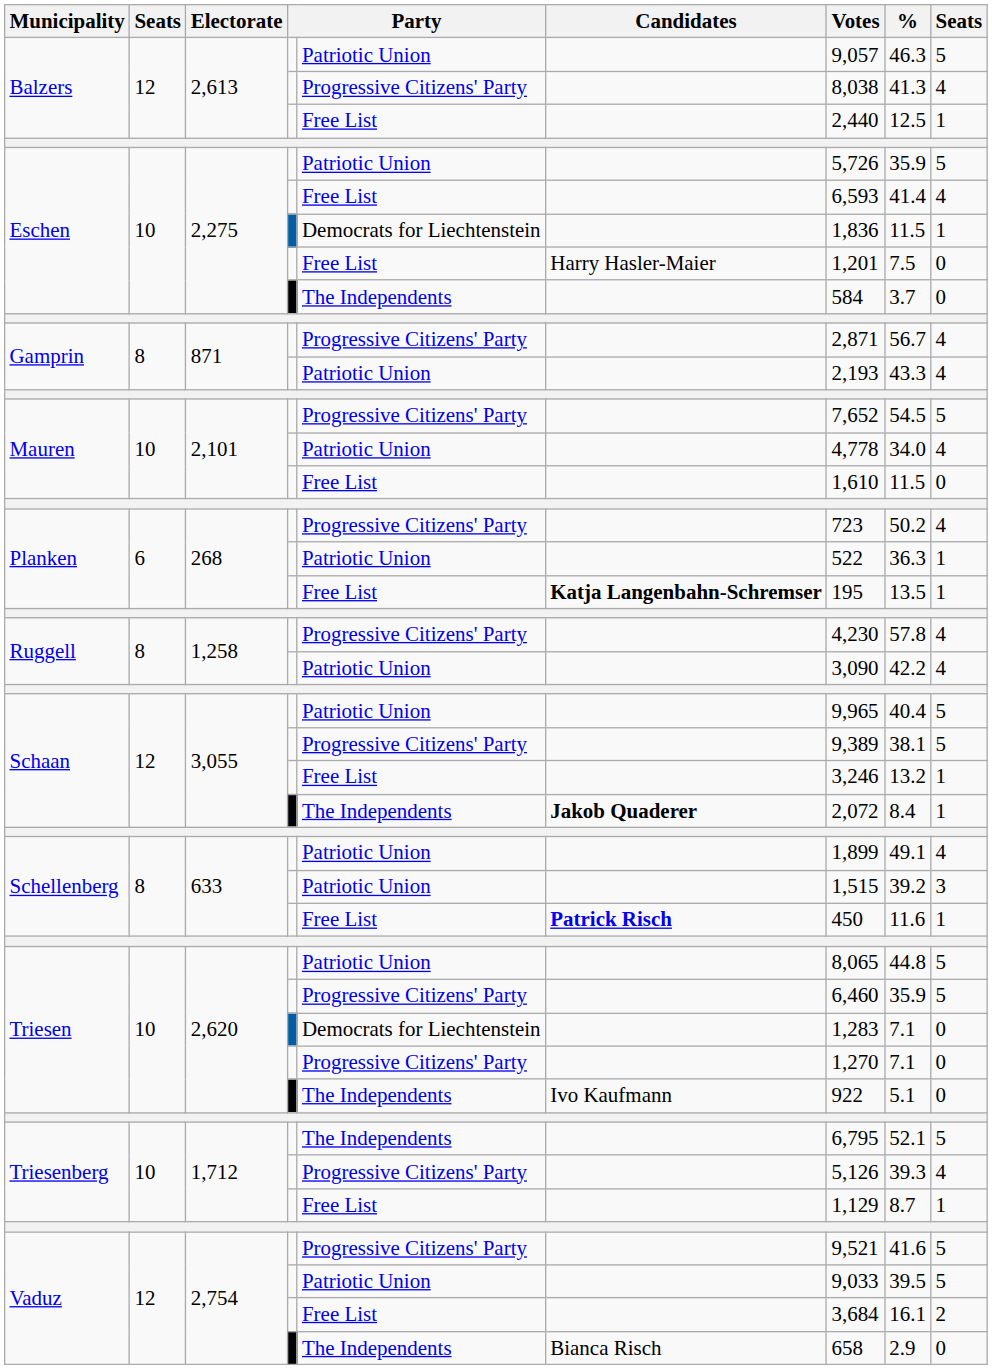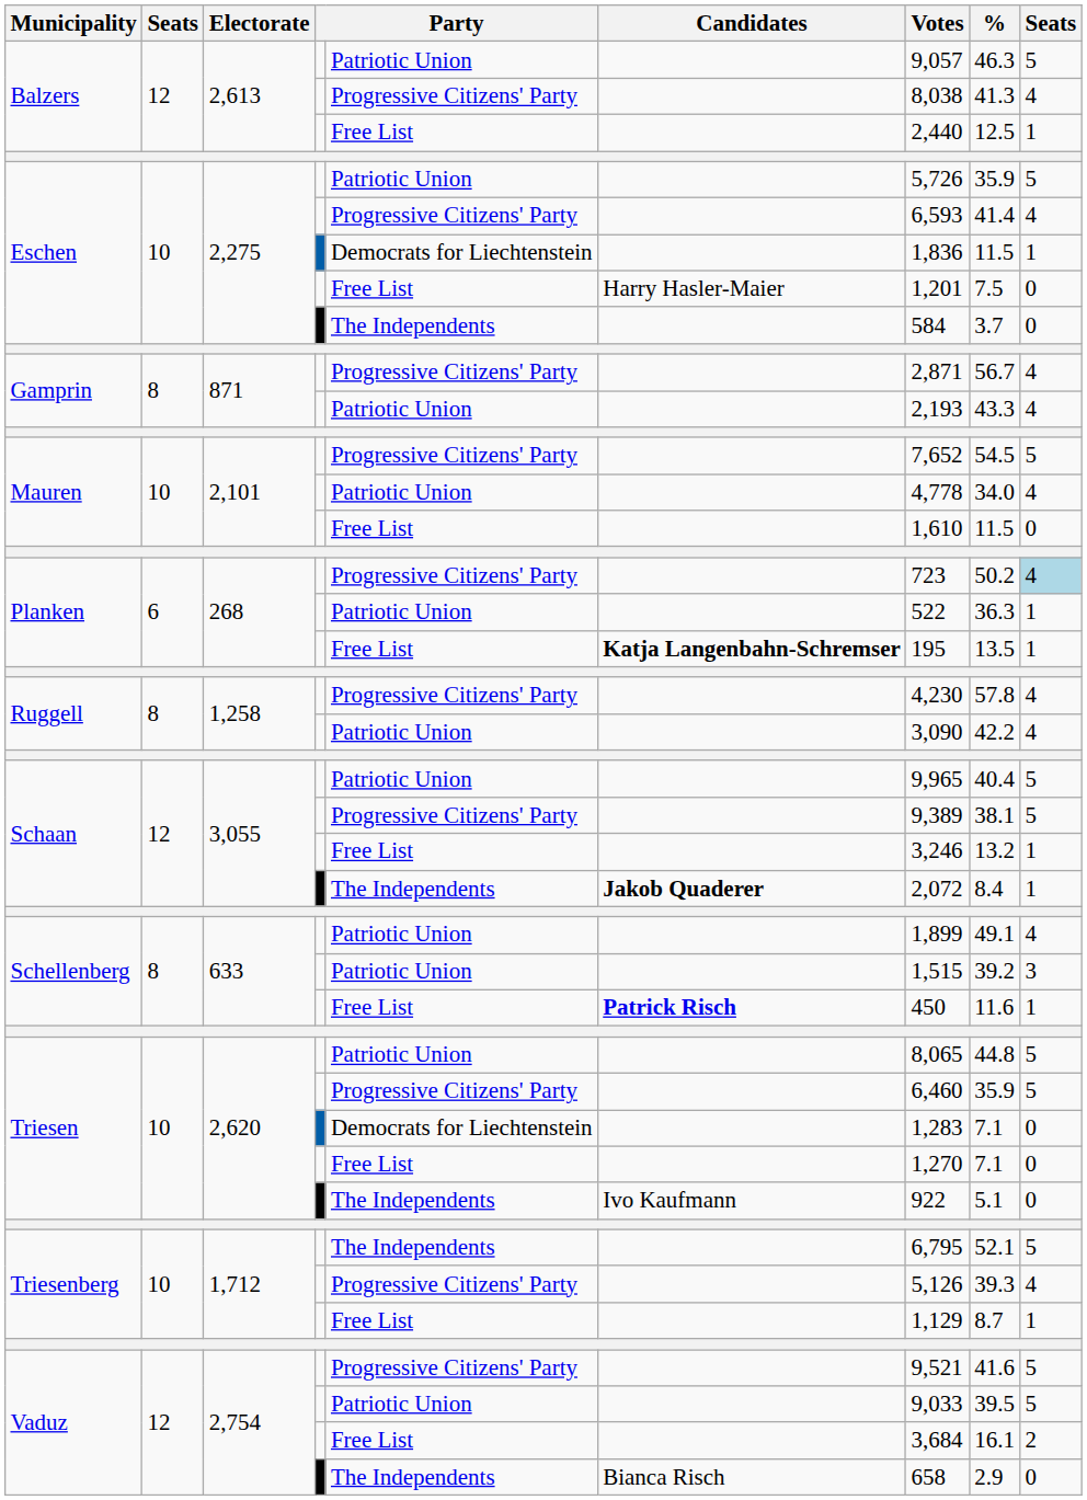row 7 | column 5: Free List -> Progressive Citizens' Party
row 19 | column 9: no background -> lightblue background
row 38 | column 5: Progressive Citizens' Party -> Free List
